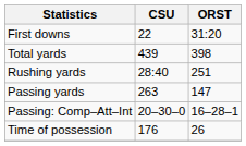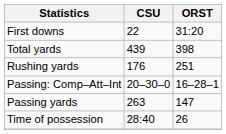Rushing yards | CSU: 28:40 -> 176
rows swapped: Passing yards <-> Passing: Comp–Att–Int
Time of possession | CSU: 176 -> 28:40
